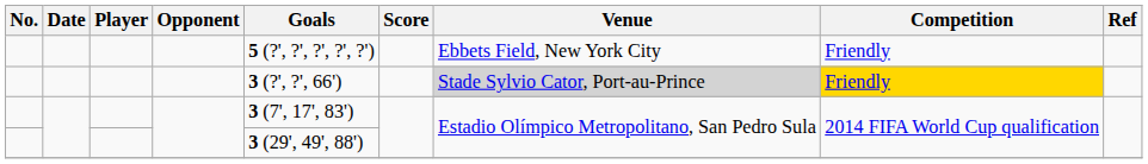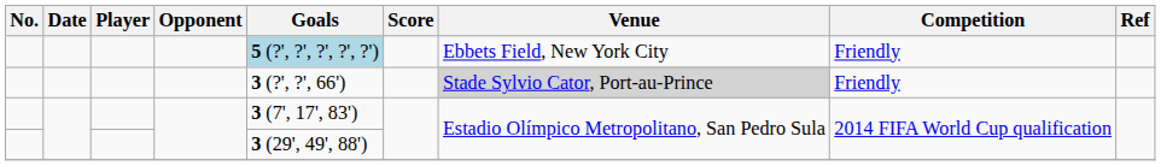row 2 | Goals: no background -> lightblue background
row 3 | Competition: gold background -> no background
